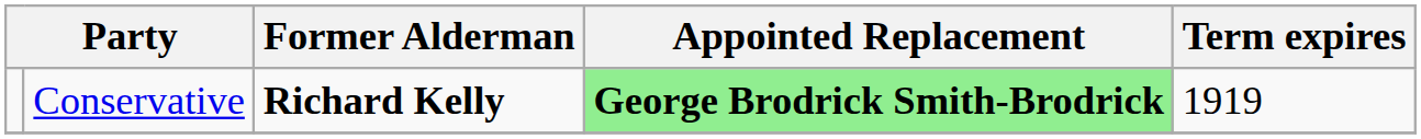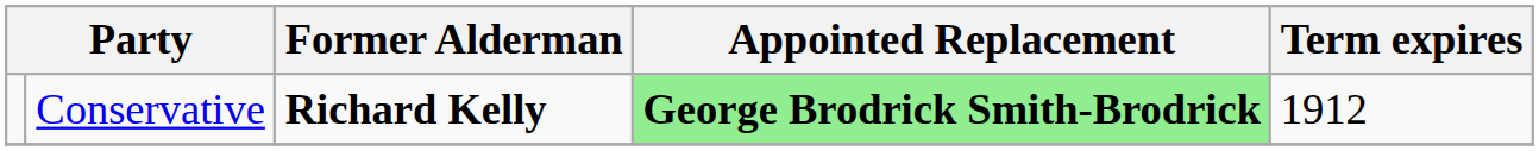Conservative | Term expires: 1919 -> 1912
